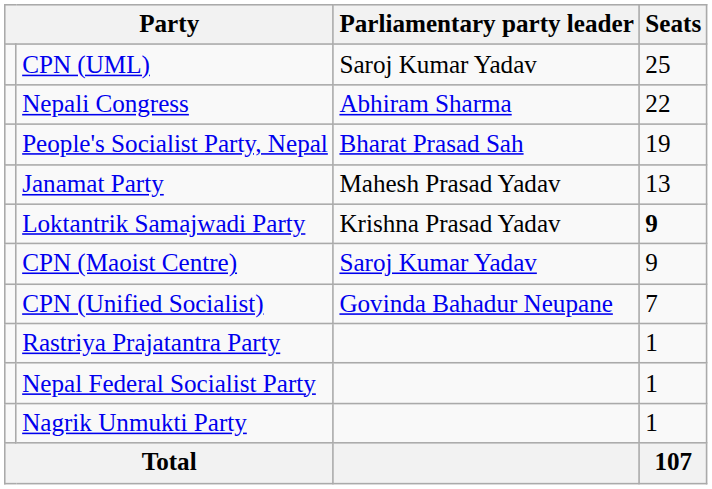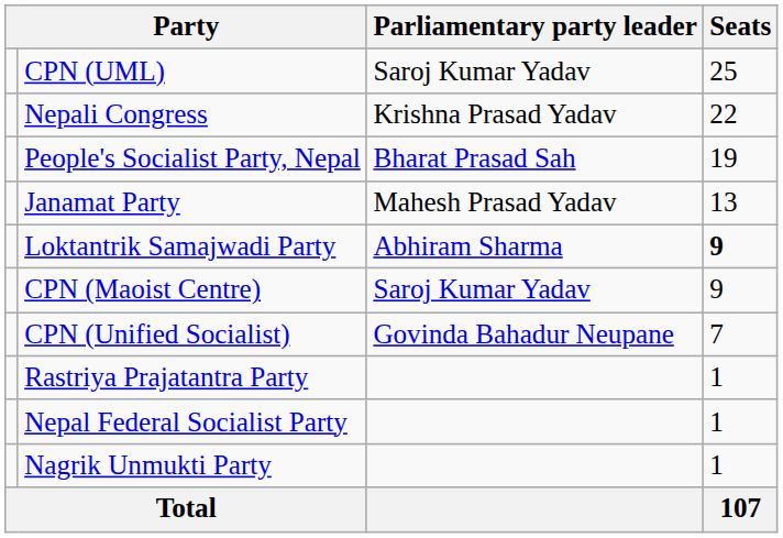Nepali Congress | Parliamentary party leader: Abhiram Sharma -> Krishna Prasad Yadav
Loktantrik Samajwadi Party | Parliamentary party leader: Krishna Prasad Yadav -> Abhiram Sharma
